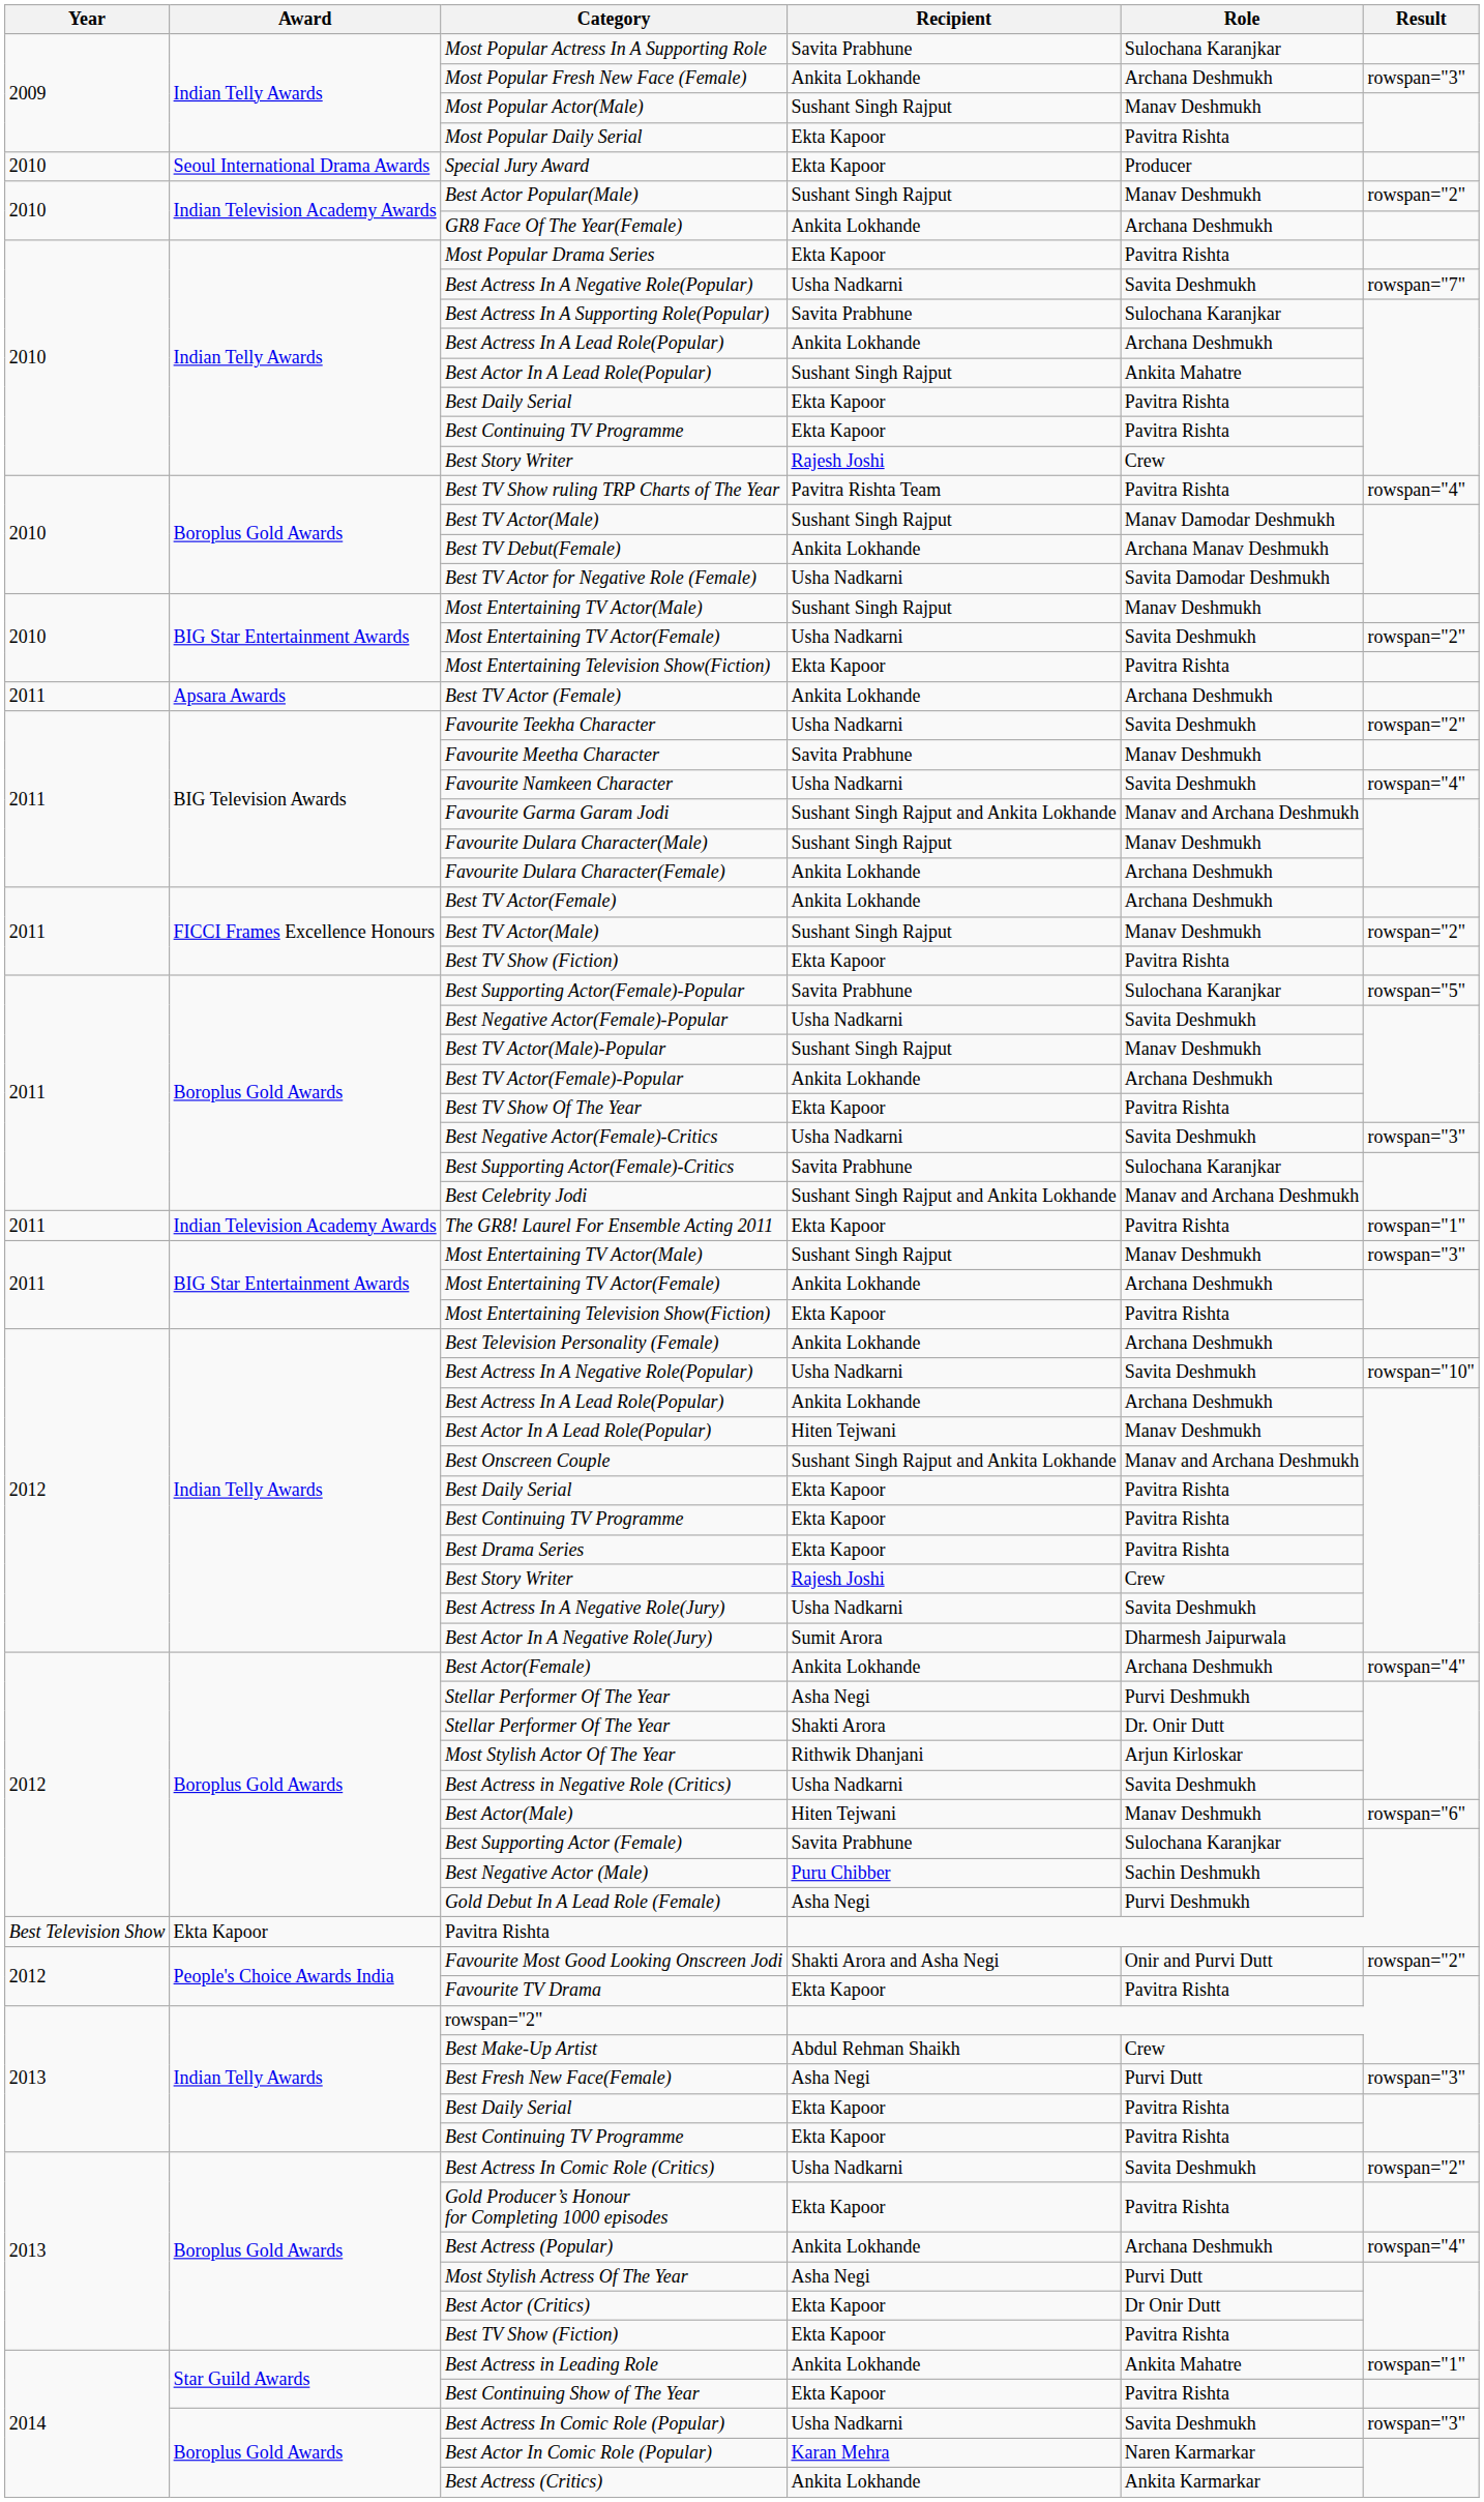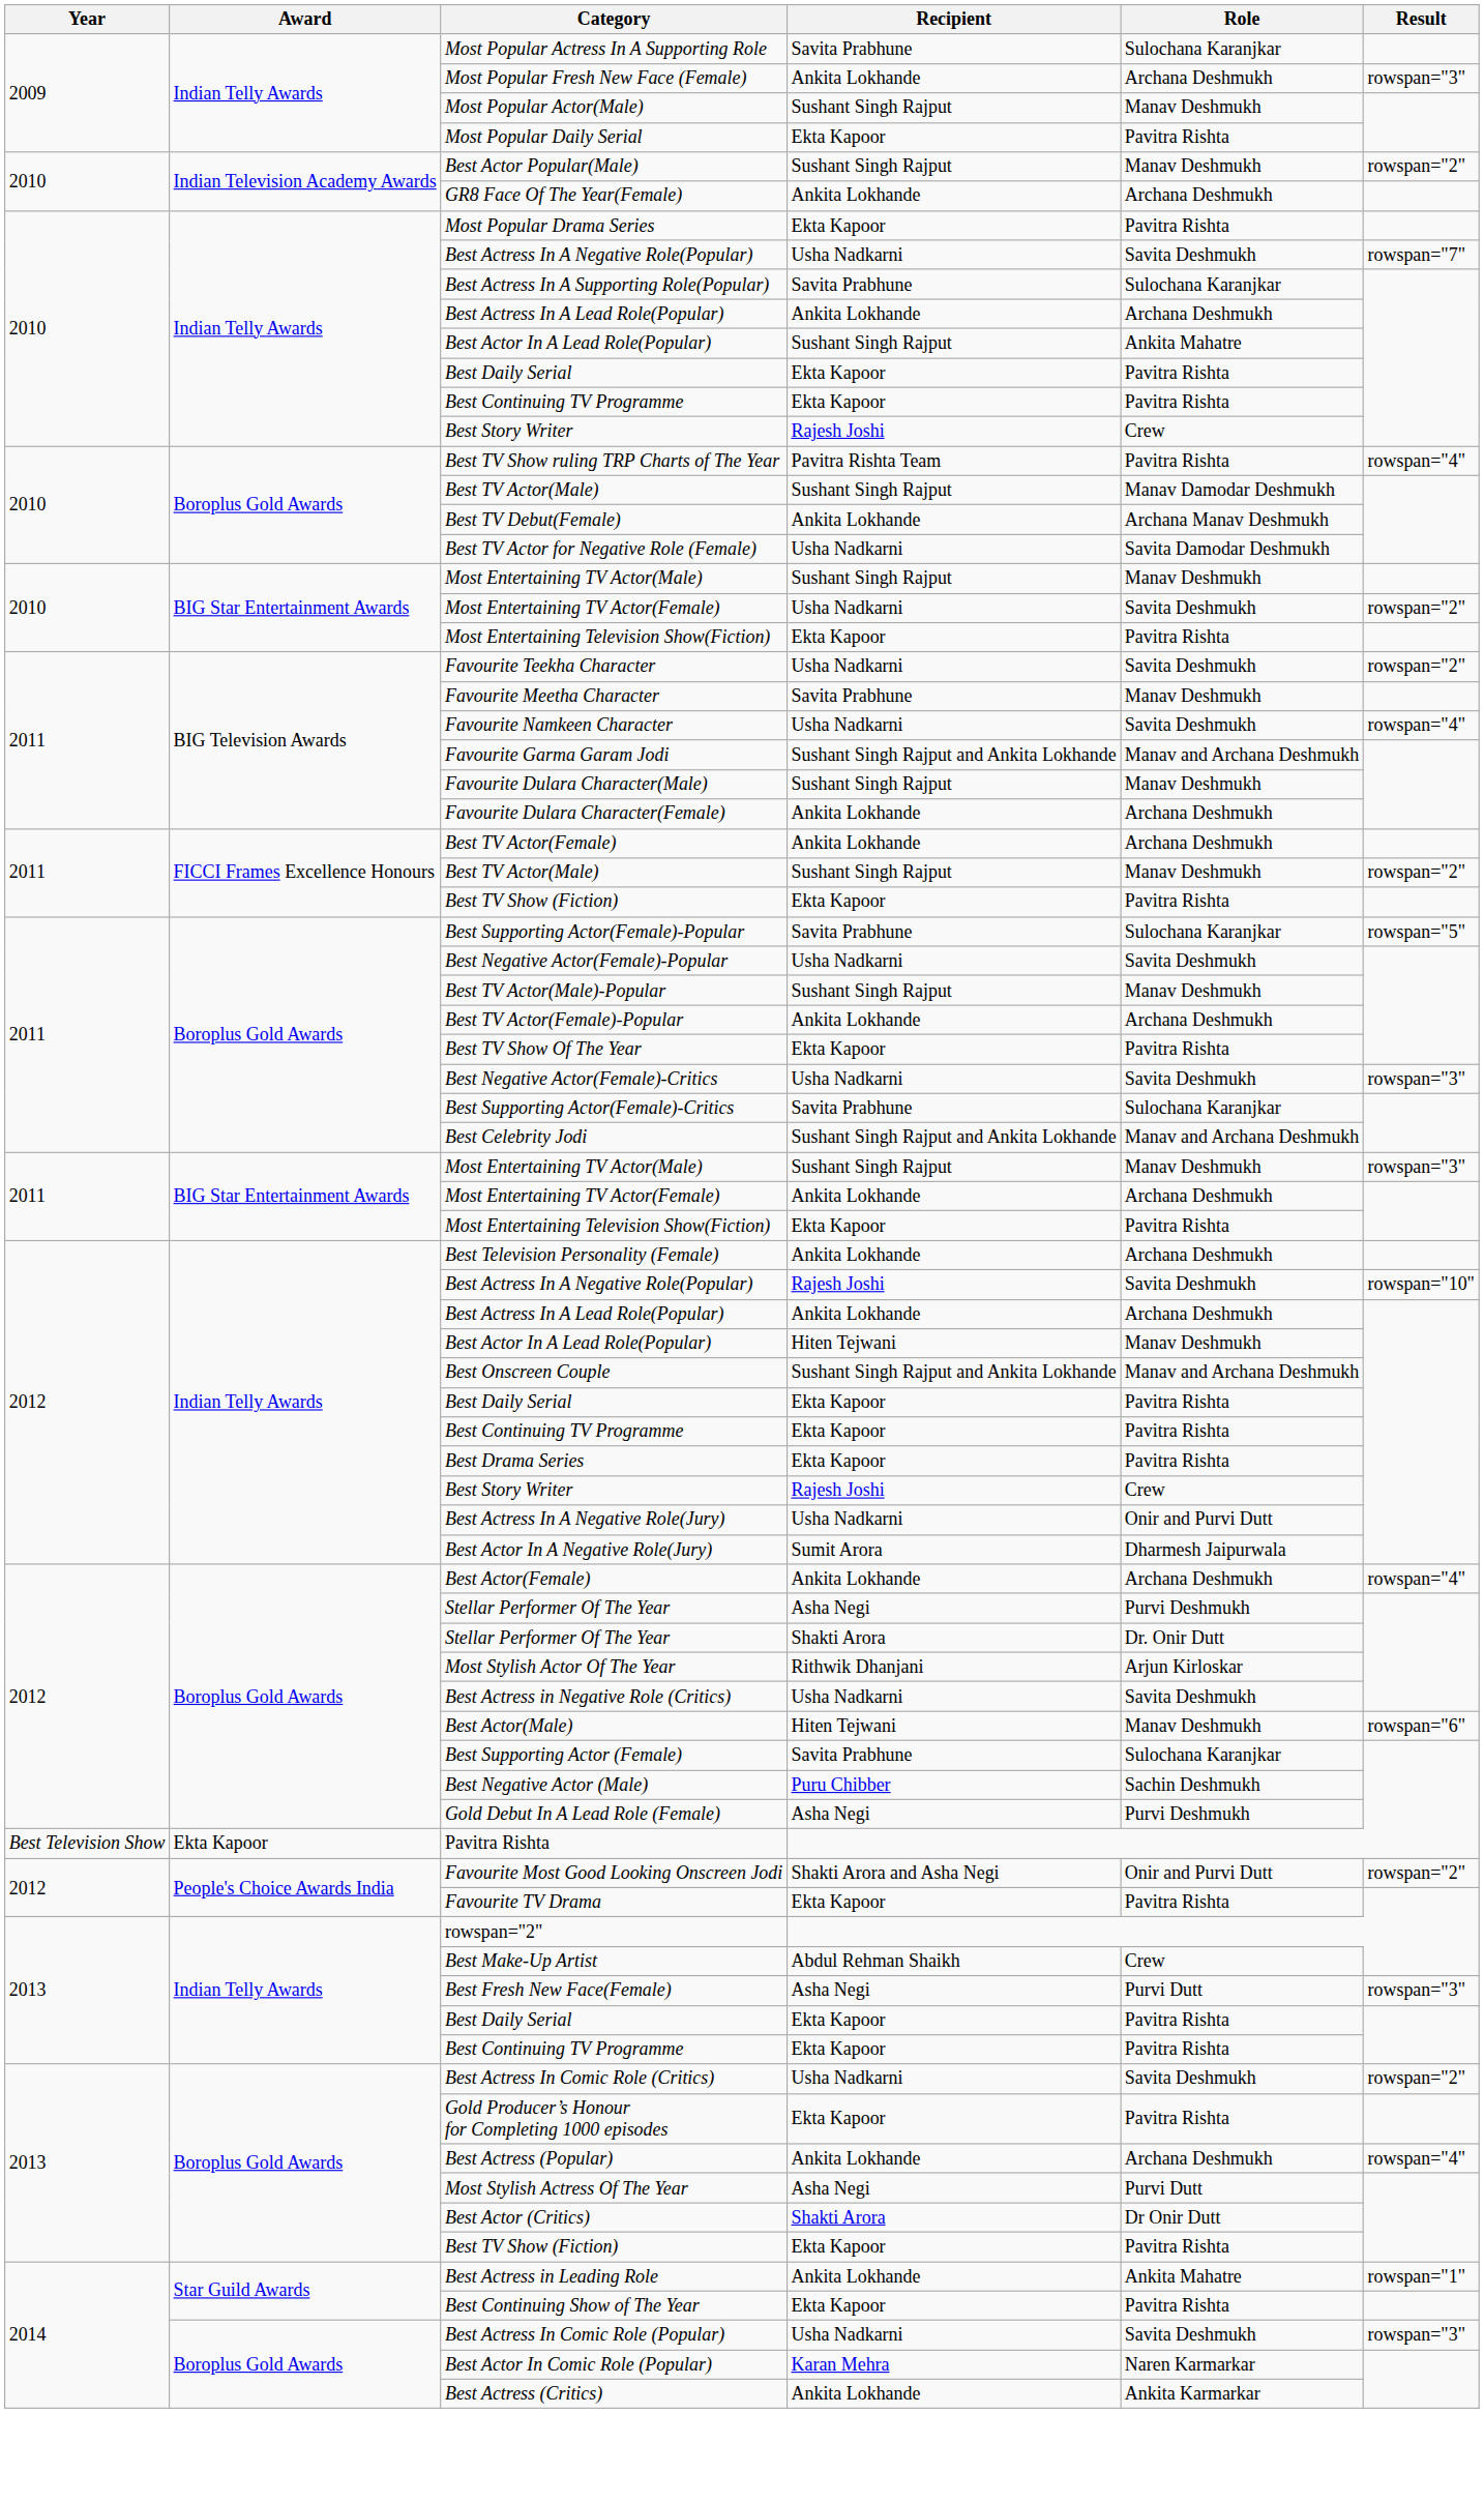- row: 2010 | Seoul International Drama Awards | Special Jury Award | Ekta Kapoor | Producer
- row: 2011 | Apsara Awards | Best TV Actor (Female) | Ankita Lokhande | Archana Deshmukh
- row: 2011 | Indian Television Academy Awards | The GR8! Laurel For Ensemble Acting 2011 | Ekta Kapoor | Pavitra Rishta | rowspan="1"
2012 / Best Actress In A Negative Role(Popular) | Recipient: Usha Nadkarni -> Rajesh Joshi
Best Actress In A Negative Role(Jury) | Role: Savita Deshmukh -> Onir and Purvi Dutt
Best Actor (Critics) | Recipient: Ekta Kapoor -> Shakti Arora
